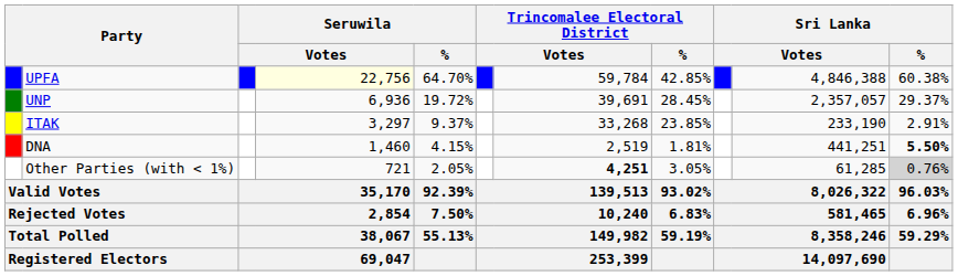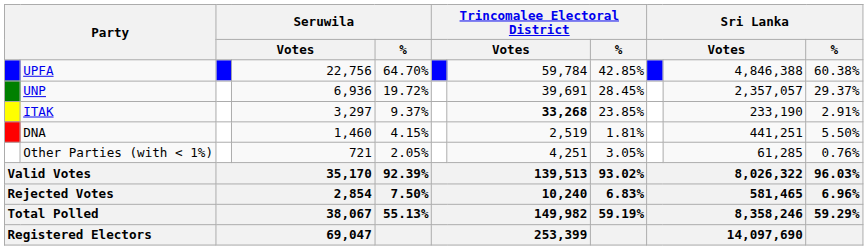UPFA | column 4: lightyellow background -> no background
ITAK | column 7: normal -> bold
DNA | Sri Lanka / %: bold -> normal
Other Parties (with < 1%) | column 7: bold -> normal
Other Parties (with < 1%) | Sri Lanka / %: lightgrey background -> no background
